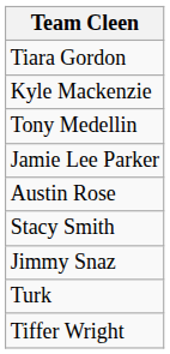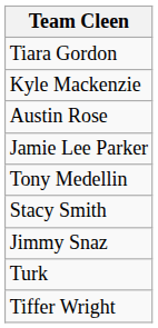row 4 | column 1: Tony Medellin -> Austin Rose
row 6 | column 1: Austin Rose -> Tony Medellin
